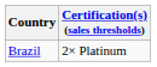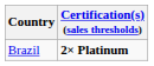Brazil | Certification(s) (sales thresholds): normal -> bold
